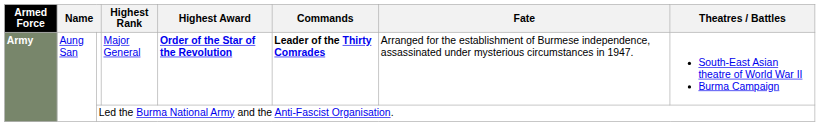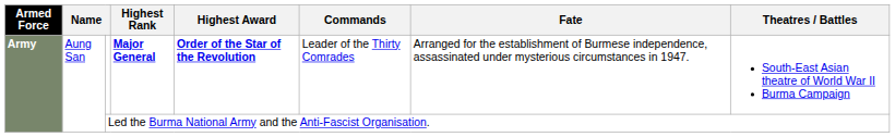row 2 | Highest Rank: normal -> bold
row 2 | Commands: bold -> normal
